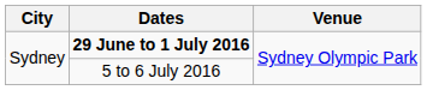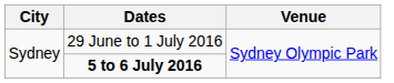29 June to 1 July 2016 | Dates: bold -> normal
5 to 6 July 2016 | Dates: normal -> bold
